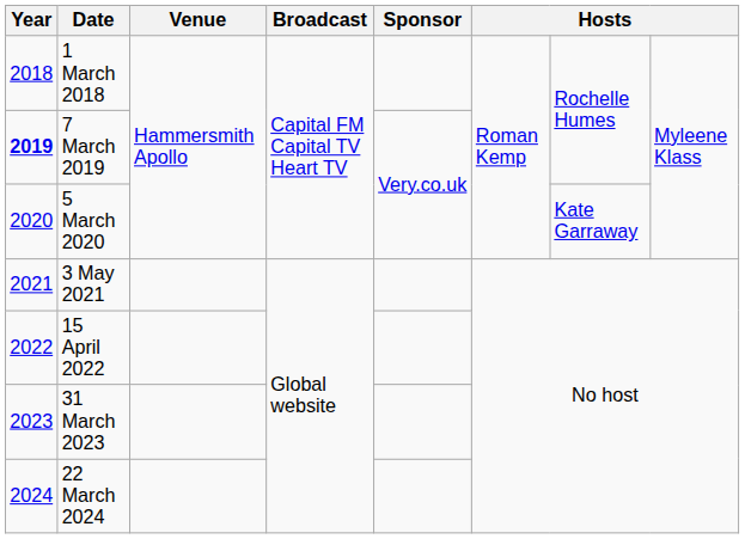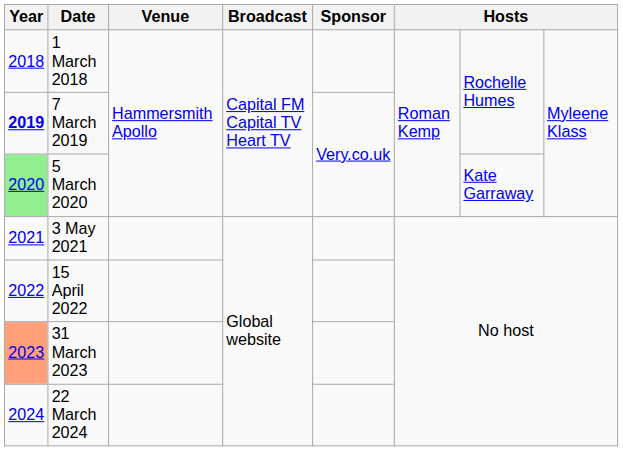5 March 2020 | Year: no background -> lightgreen background
31 March 2023 | Year: no background -> lightsalmon background
